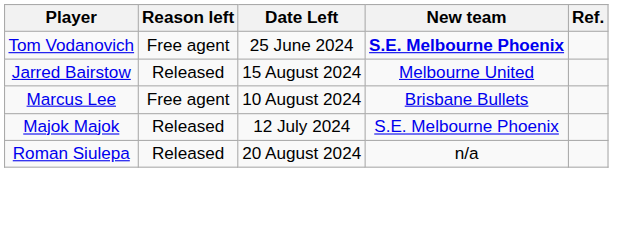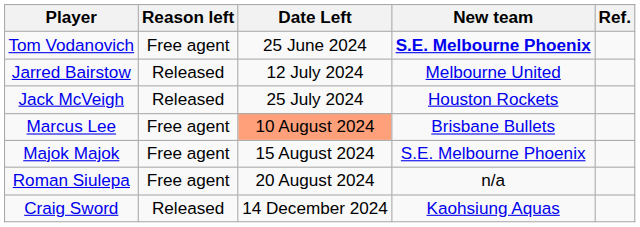Jarred Bairstow | Date Left: 15 August 2024 -> 12 July 2024
+ row: Jack McVeigh | Released | 25 July 2024 | Houston Rockets
Marcus Lee | Date Left: no background -> lightsalmon background
Majok Majok | Reason left: Released -> Free agent
Majok Majok | Date Left: 12 July 2024 -> 15 August 2024
Roman Siulepa | Reason left: Released -> Free agent
+ row: Craig Sword | Released | 14 December 2024 | Kaohsiung Aquas
